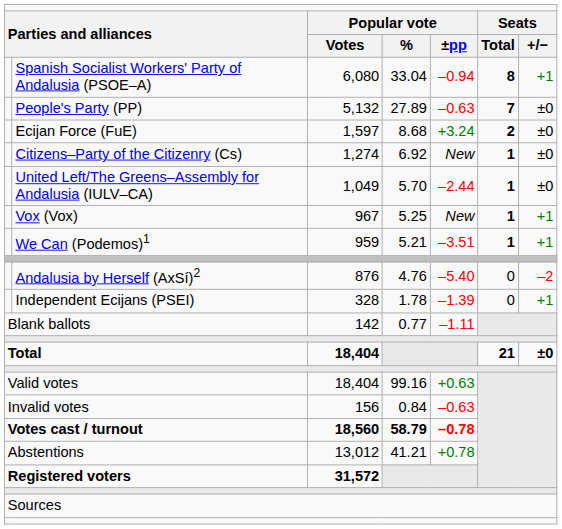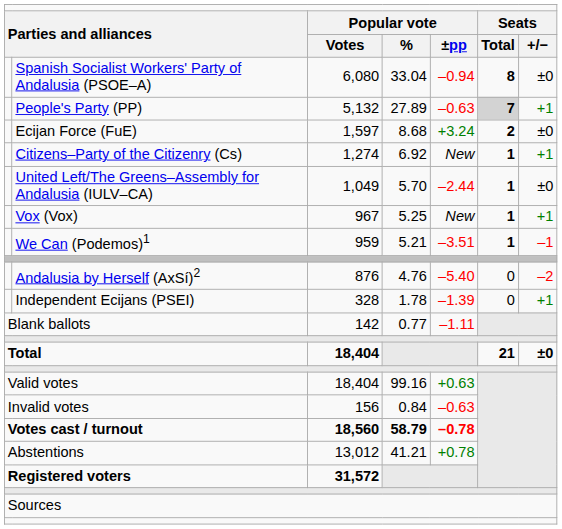Spanish Socialist Workers' Party of Andalusia (PSOE–A) | column 7: +1 -> ±0
People's Party (PP) | column 6: no background -> lightgrey background
People's Party (PP) | column 7: ±0 -> +1
Citizens–Party of the Citizenry (Cs) | column 7: ±0 -> +1
We Can (Podemos)1 | column 7: +1 -> –1
